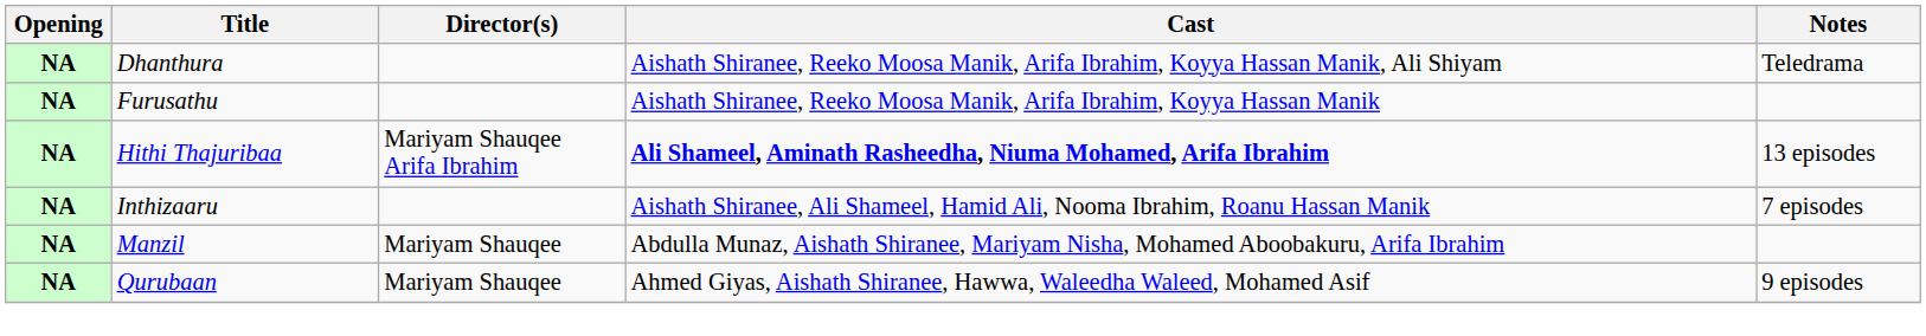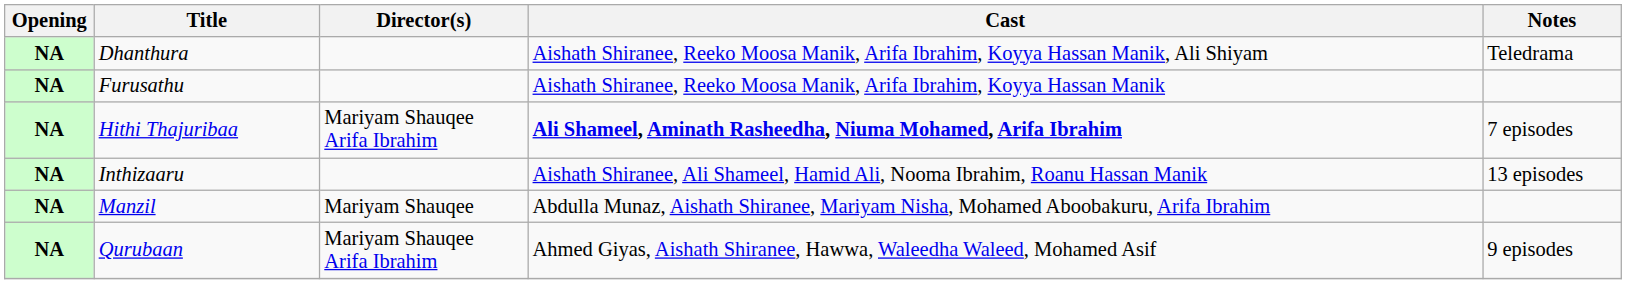Hithi Thajuribaa | Notes: 13 episodes -> 7 episodes
Inthizaaru | Notes: 7 episodes -> 13 episodes
Qurubaan | Director(s): Mariyam Shauqee -> Mariyam Shauqee Arifa Ibrahim
